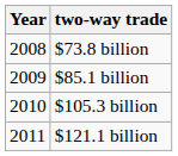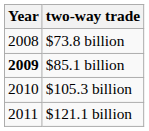$85.1 billion | Year: normal -> bold
